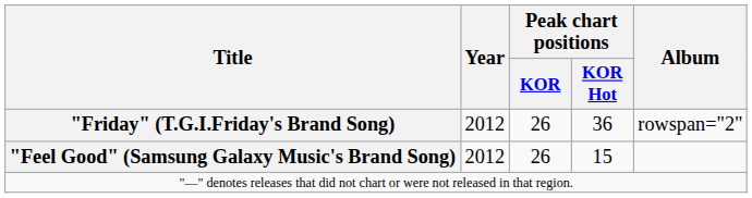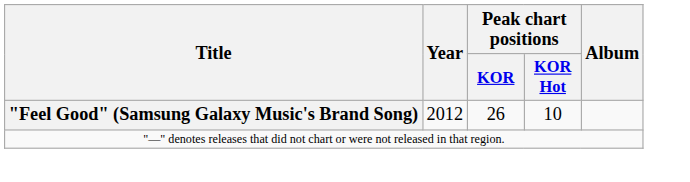- row: "Friday" (T.G.I.Friday's Brand Song) | 2012 | 26 | 36 | rowspan="2"
"Feel Good" (Samsung Galaxy Music's Brand Song) | Peak chart positions / KOR Hot: 15 -> 10
